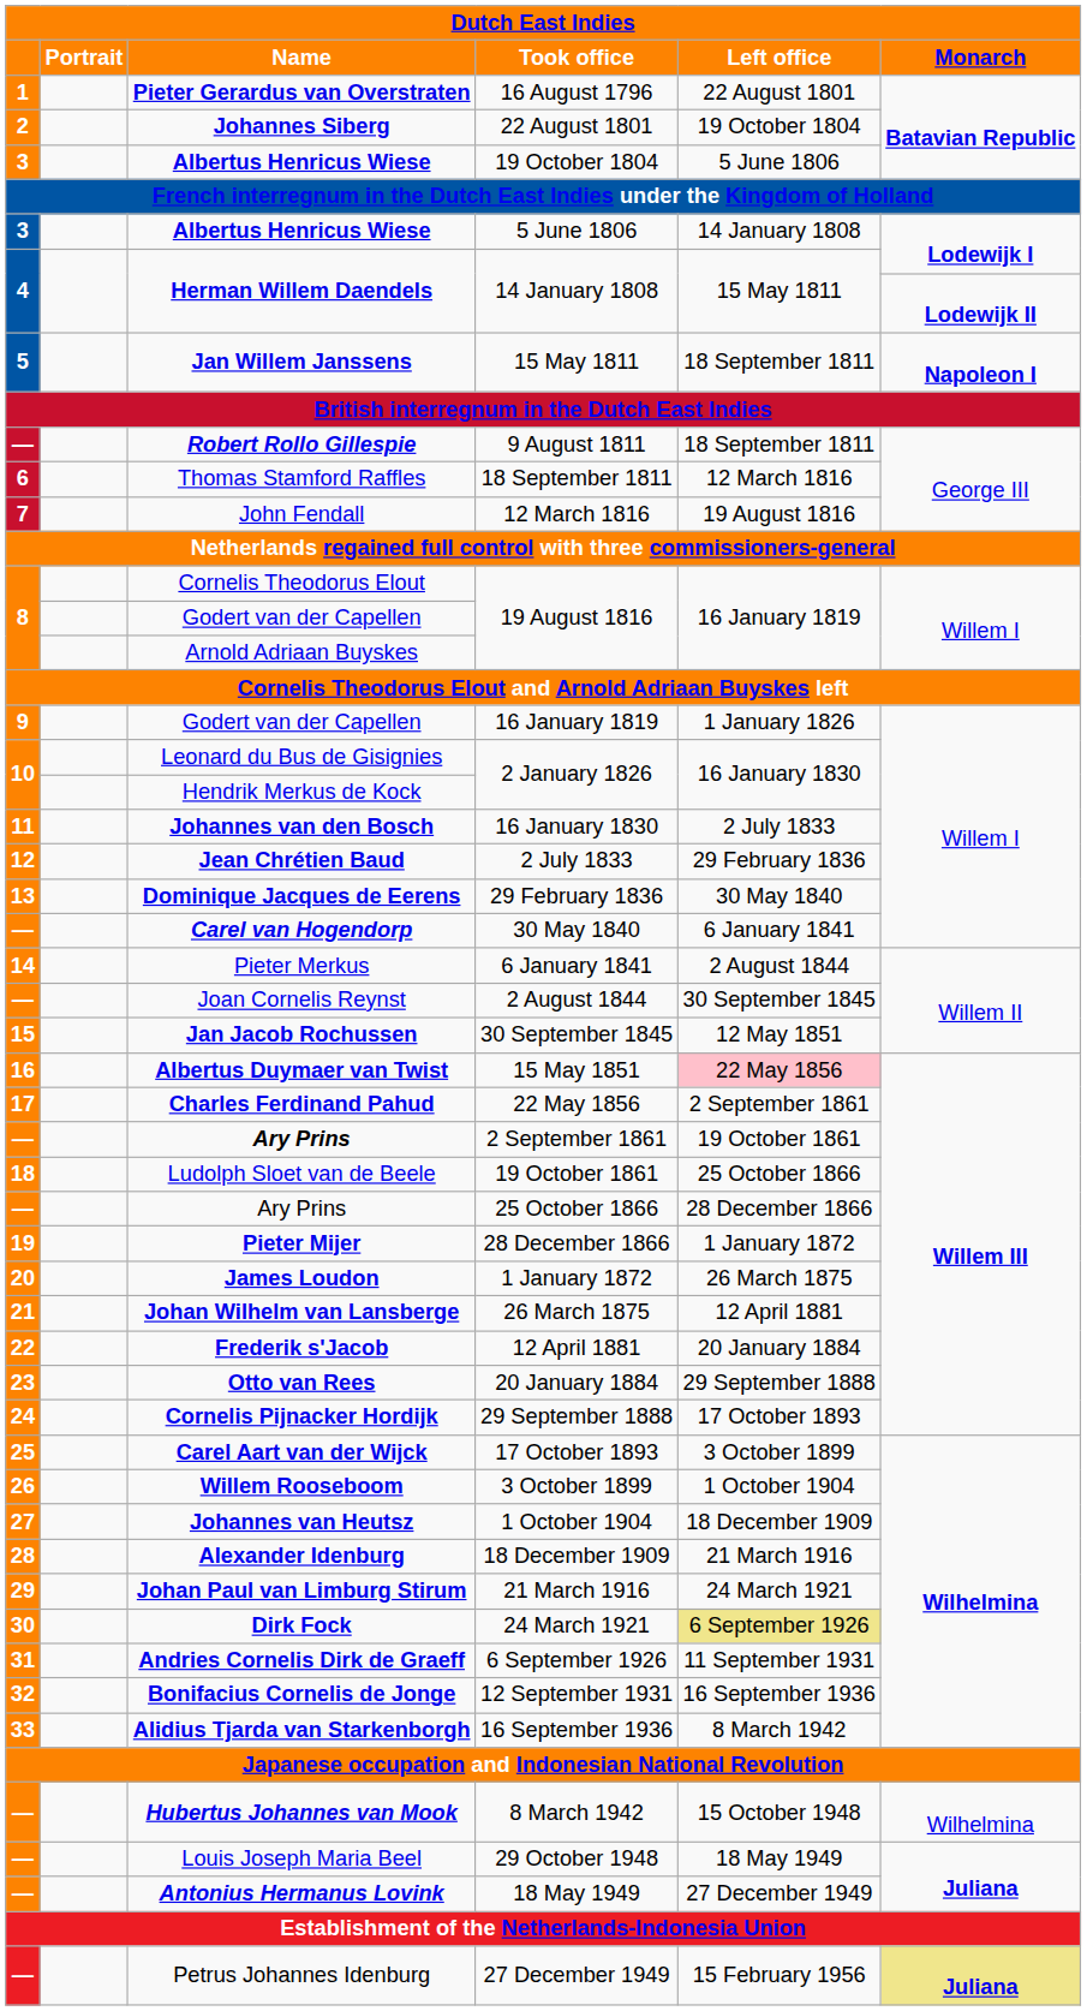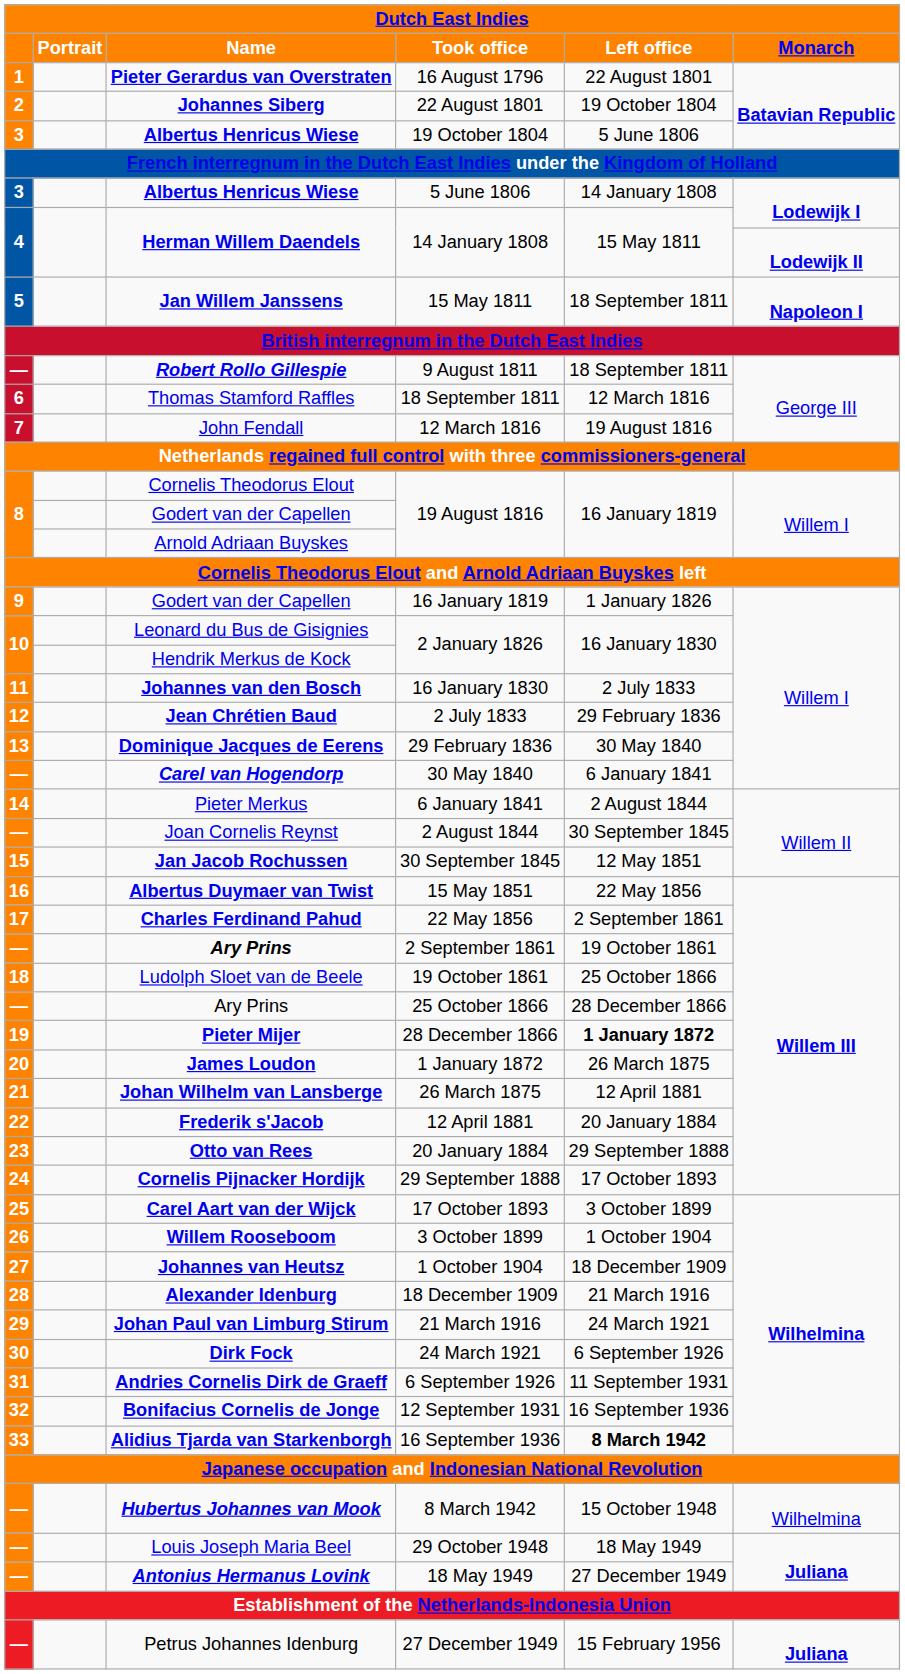Albertus Duymaer van Twist | Left office: pink background -> no background
Pieter Mijer | Left office: normal -> bold
Dirk Fock | Left office: khaki background -> no background
Alidius Tjarda van Starkenborgh | Left office: normal -> bold
Petrus Johannes Idenburg | Monarch: khaki background -> no background
